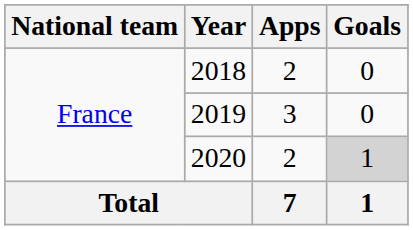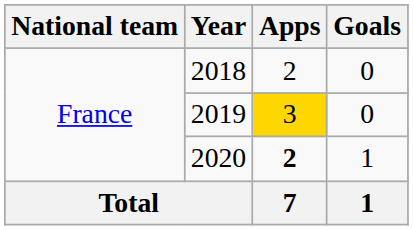2019 | Apps: no background -> gold background
2020 | Apps: normal -> bold
2020 | Goals: lightgrey background -> no background
